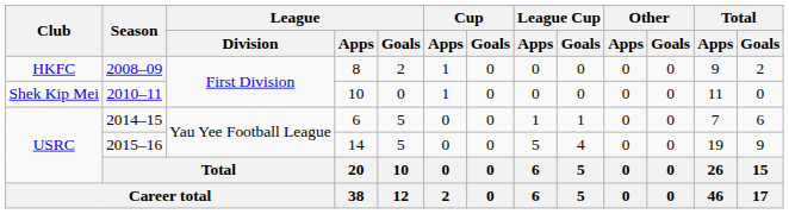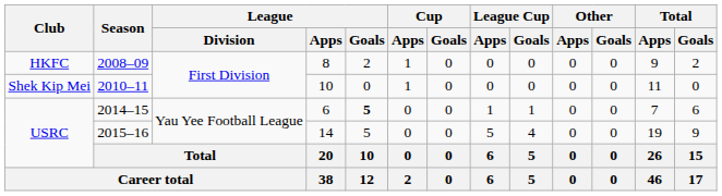2014–15 | League / Goals: normal -> bold
